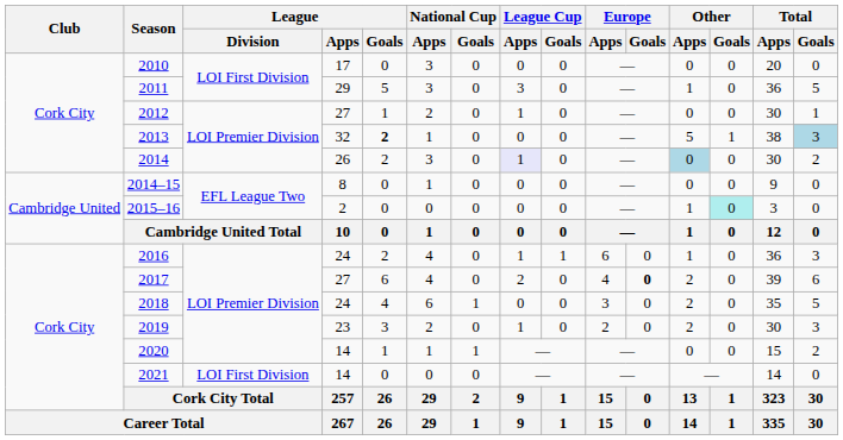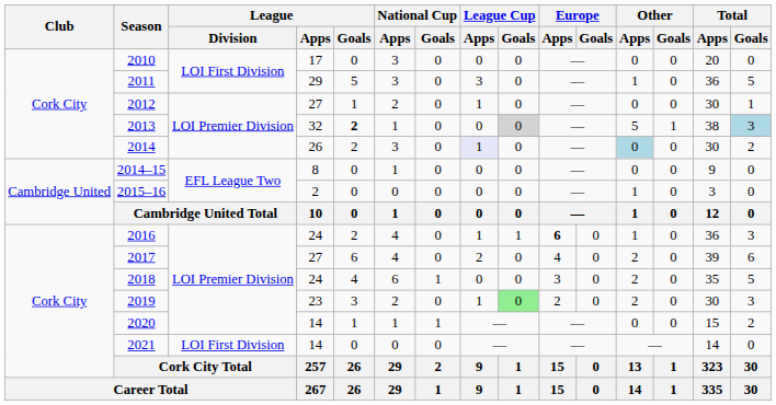2013 | League Cup / Goals: no background -> lightgrey background
2015–16 | Other / Goals: paleturquoise background -> no background
2016 | Europe / Apps: normal -> bold
2017 | Europe / Goals: bold -> normal
2019 | League Cup / Goals: no background -> lightgreen background
